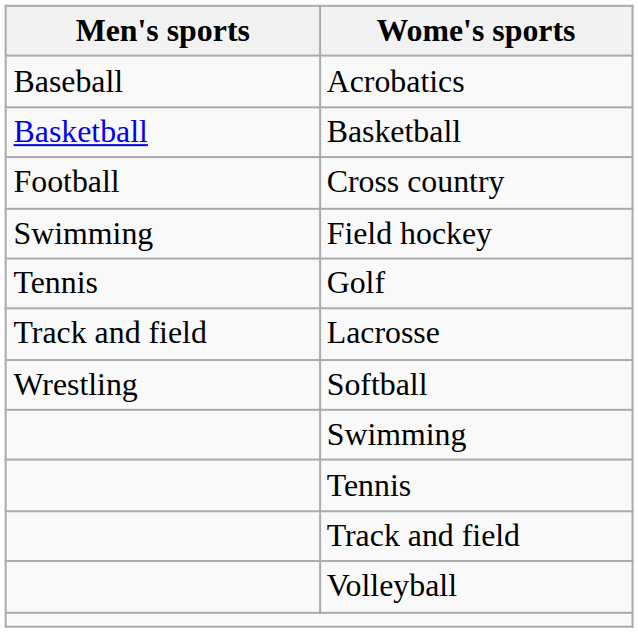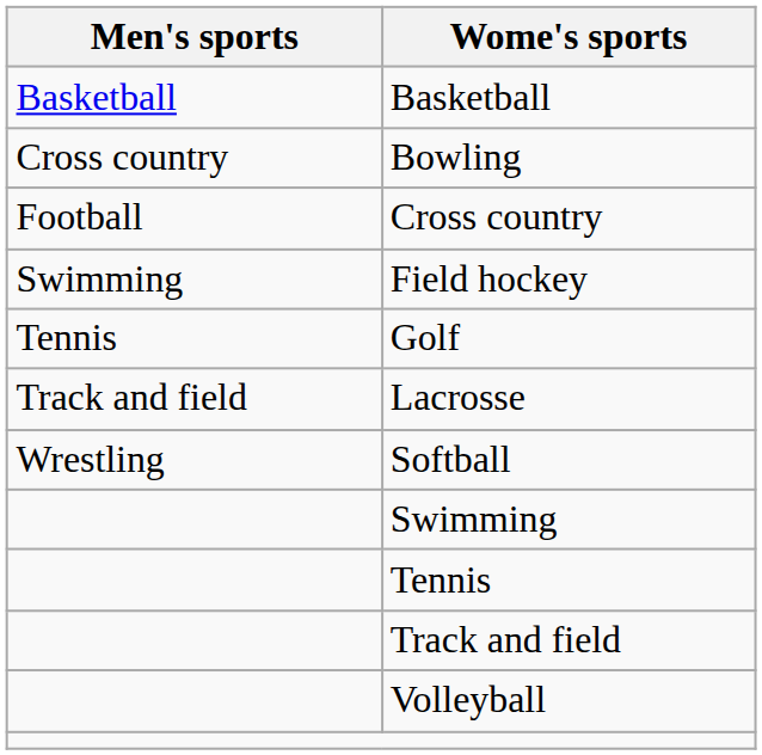- row: Baseball | Acrobatics
+ row: Cross country | Bowling
